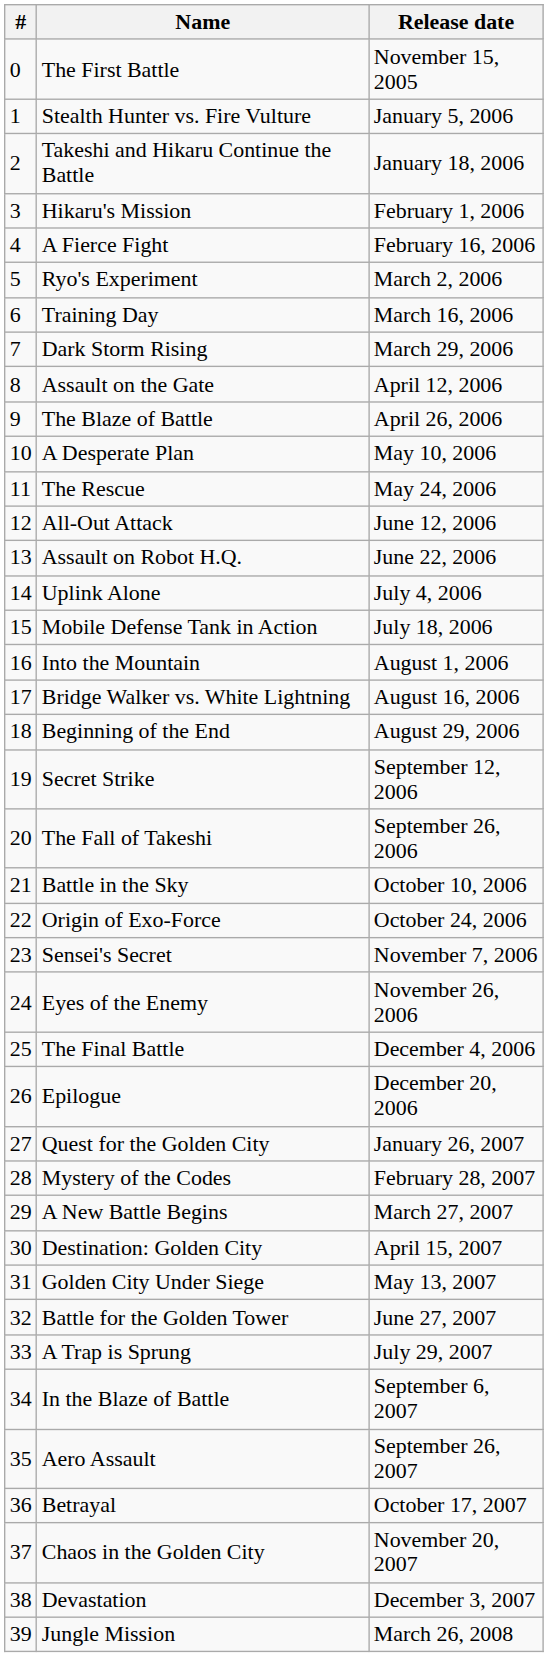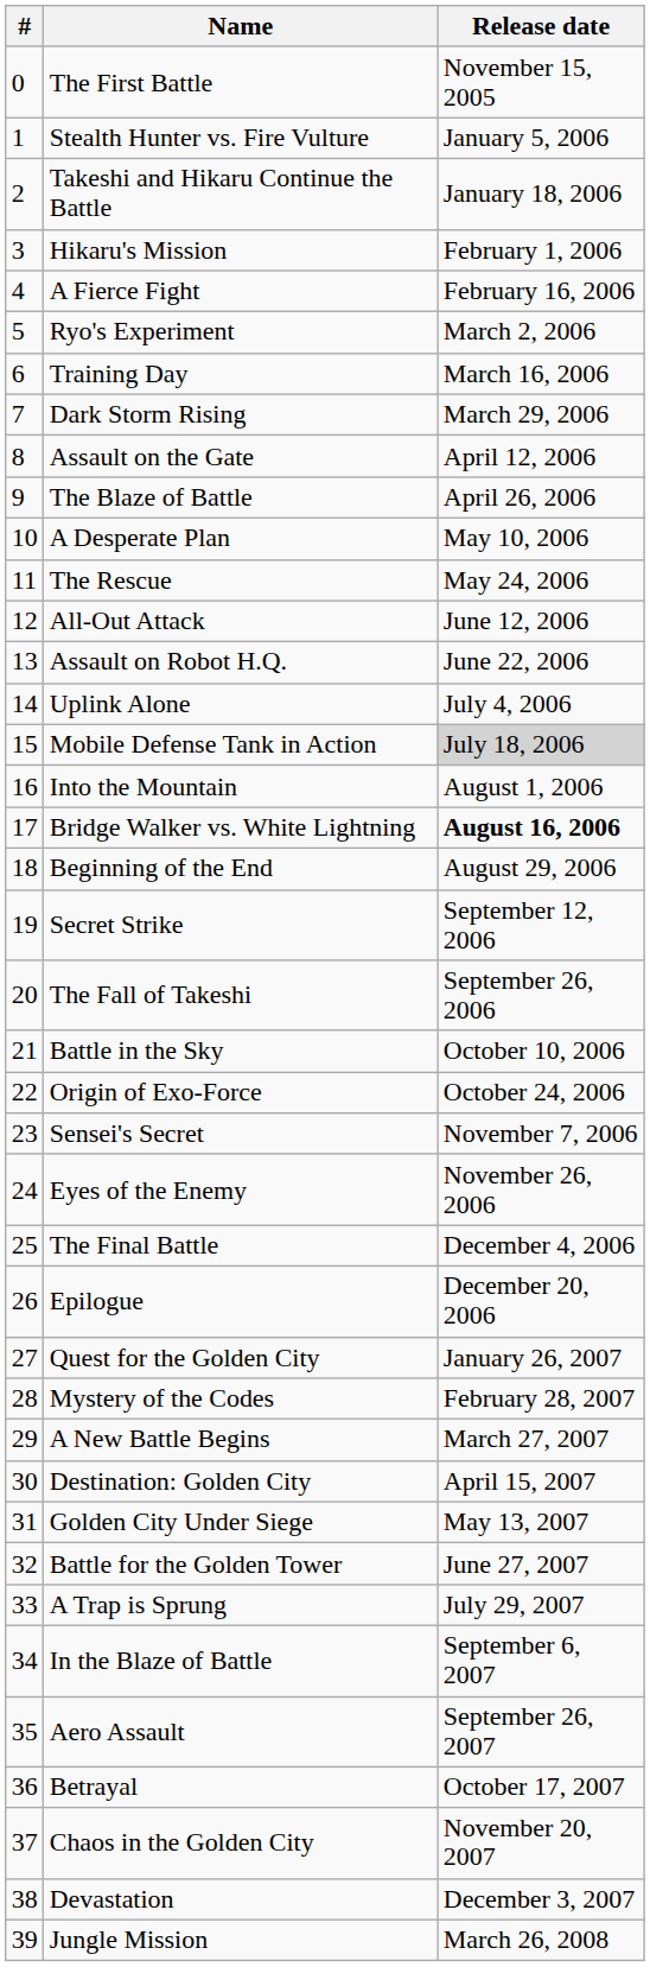Mobile Defense Tank in Action | Release date: no background -> lightgrey background
Bridge Walker vs. White Lightning | Release date: normal -> bold
